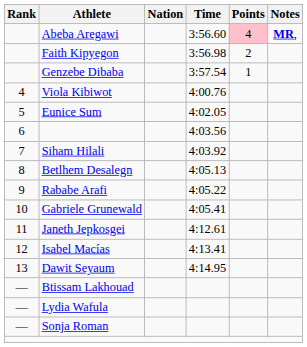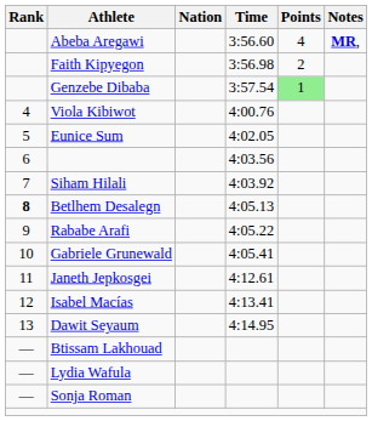Abeba Aregawi | Points: pink background -> no background
Genzebe Dibaba | Points: no background -> lightgreen background
Betlhem Desalegn | Rank: normal -> bold
